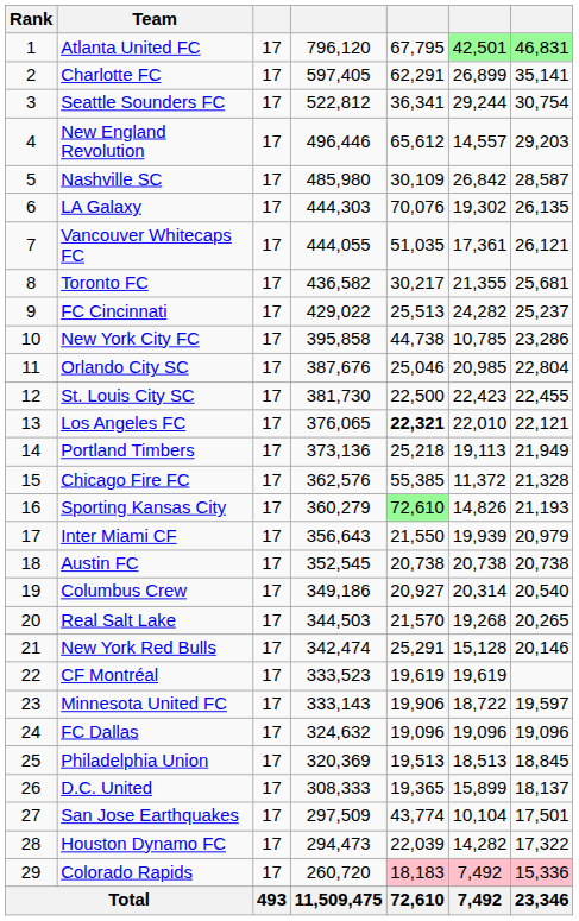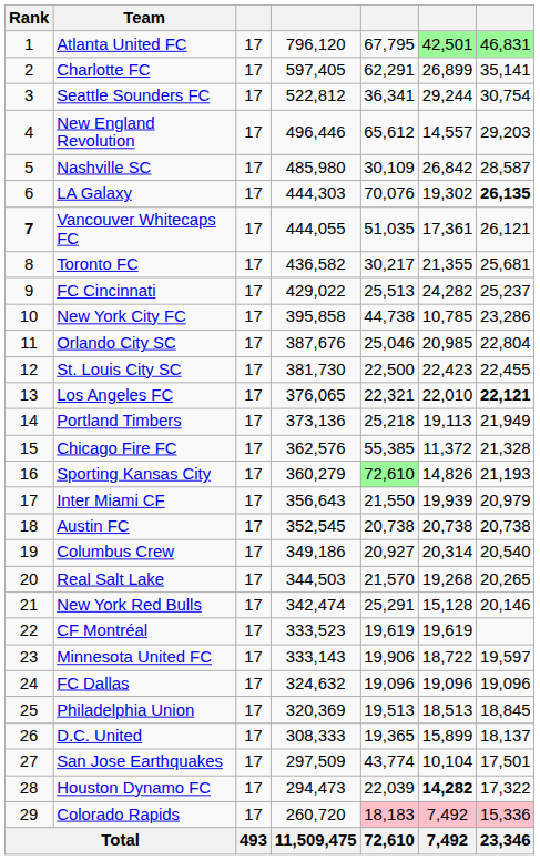LA Galaxy | column 7: normal -> bold
Vancouver Whitecaps FC | Rank: normal -> bold
Los Angeles FC | column 5: bold -> normal
Los Angeles FC | column 7: normal -> bold
Houston Dynamo FC | column 6: normal -> bold
